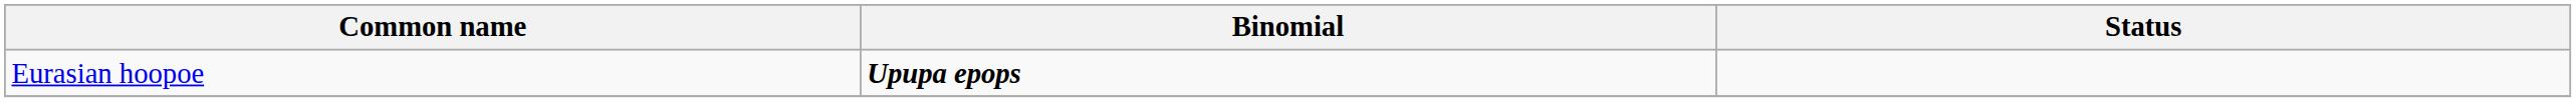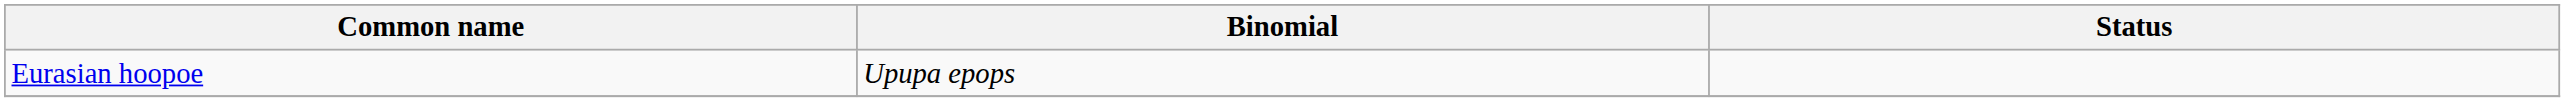Eurasian hoopoe | Binomial: bold -> normal
